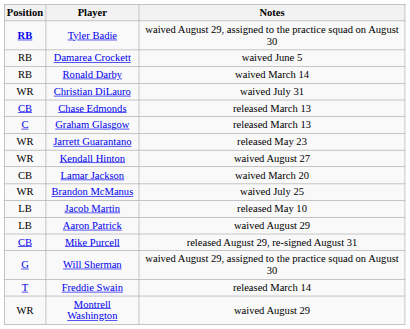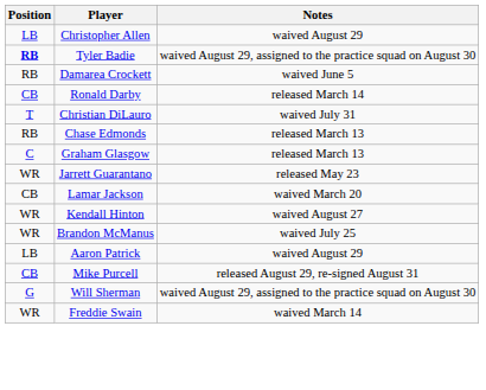+ row: LB | Christopher Allen | waived August 29
Ronald Darby | Position: RB -> CB
Ronald Darby | Notes: waived March 14 -> released March 14
Christian DiLauro | Position: WR -> T
Chase Edmonds | Position: CB -> RB
rows swapped: Kendall Hinton <-> Lamar Jackson
- row: LB | Jacob Martin | released May 10
Freddie Swain | Position: T -> WR
Freddie Swain | Notes: released March 14 -> waived March 14
- row: WR | Montrell Washington | waived August 29
